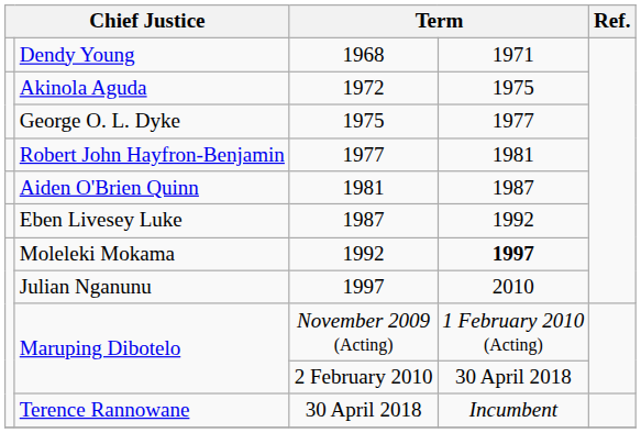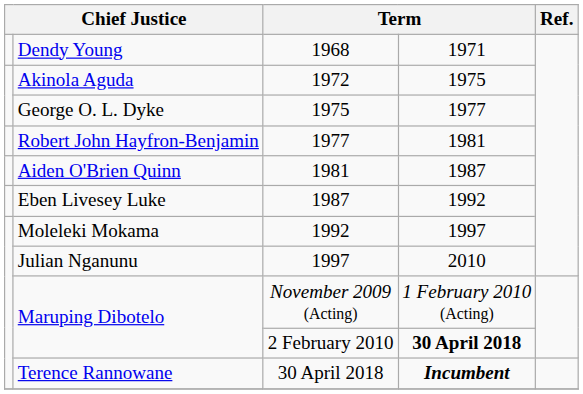Moleleki Mokama | column 4: bold -> normal
Maruping Dibotelo / 2 February 2010 | column 4: normal -> bold
Terence Rannowane | column 4: normal -> bold
